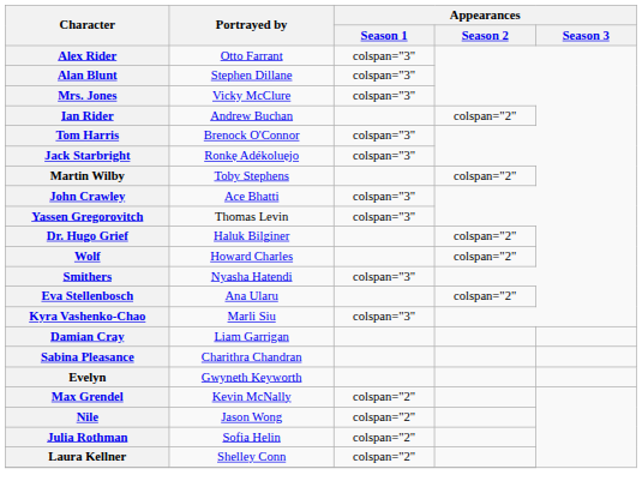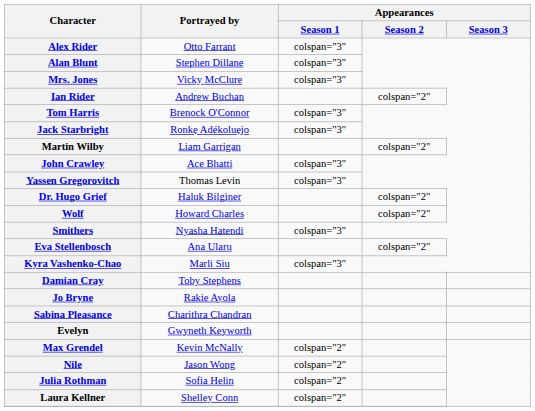Martin Wilby | Portrayed by: Toby Stephens -> Liam Garrigan
Damian Cray | Portrayed by: Liam Garrigan -> Toby Stephens
+ row: Jo Bryne | Rakie Ayola
